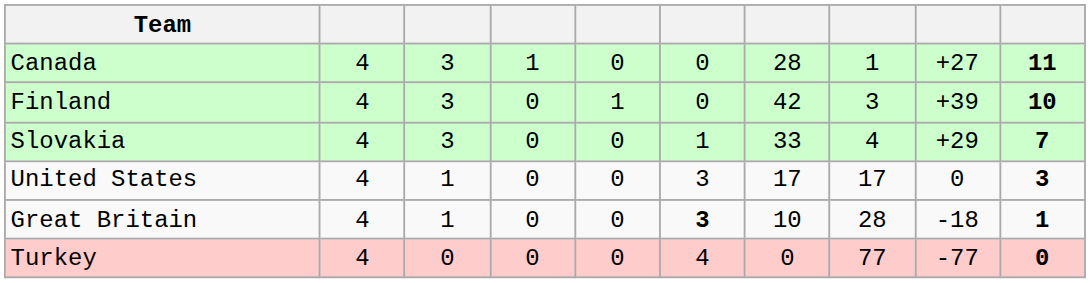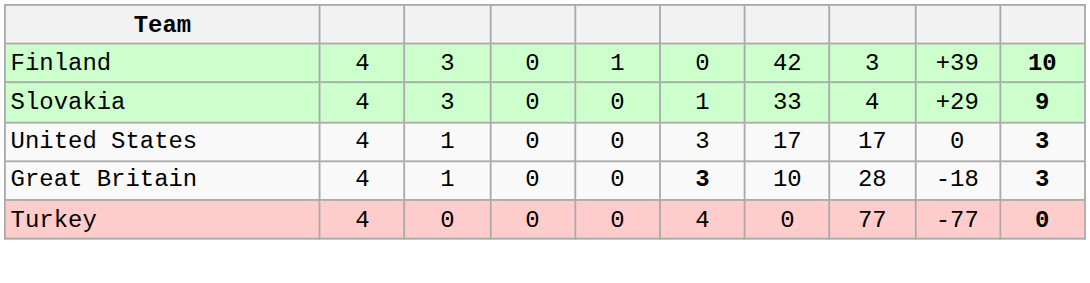- row: Canada | 4 | 3 | 1 | 0 | 0 | 28 | 1 | +27 | 11
Slovakia | column 10: 7 -> 9
Great Britain | column 10: 1 -> 3
